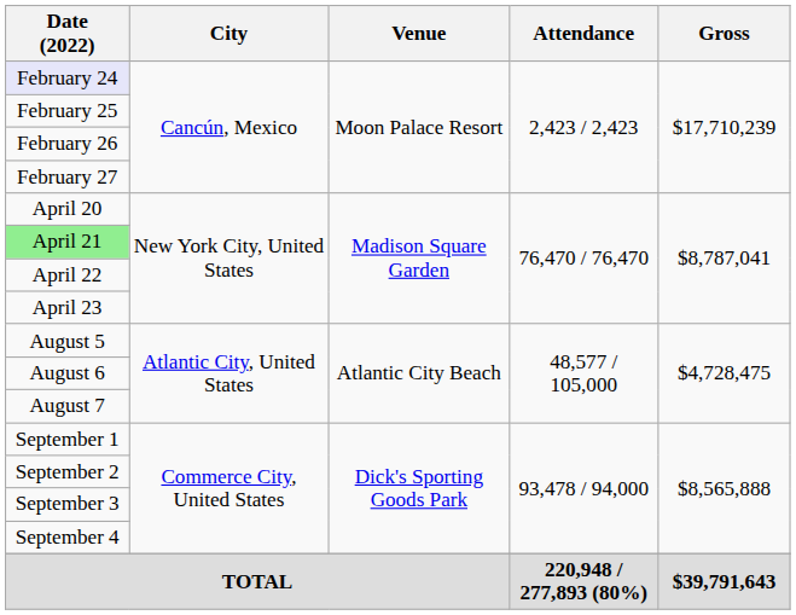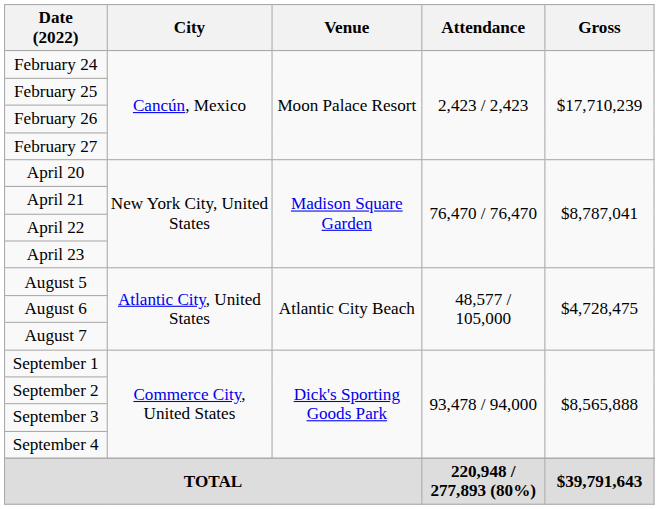February 24 | Date (2022): lavender background -> no background
April 21 | Date (2022): lightgreen background -> no background
